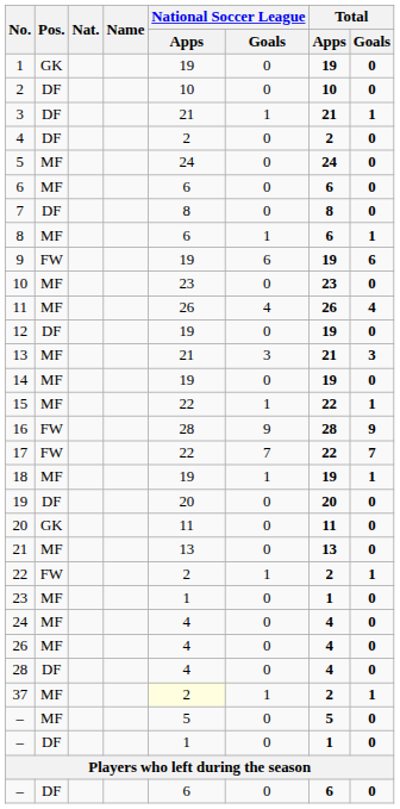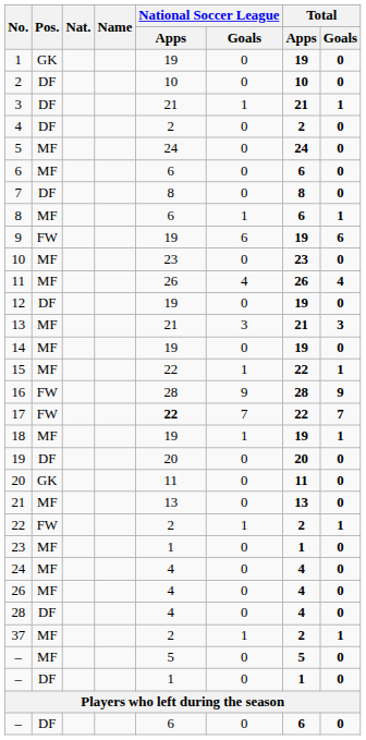17 | National Soccer League / Apps: normal -> bold
37 | National Soccer League / Apps: lightyellow background -> no background
